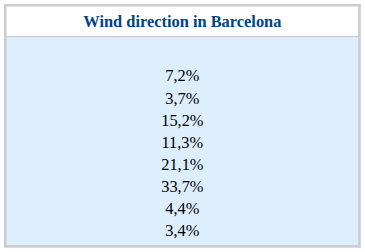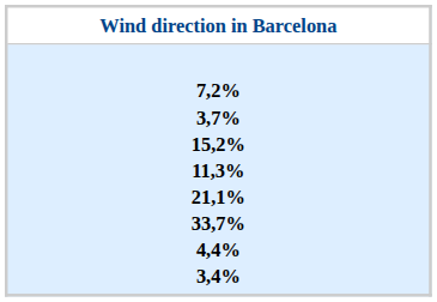row 2 | column 1: normal -> bold
